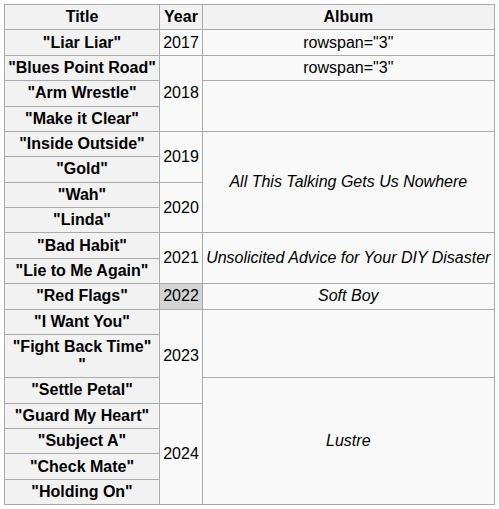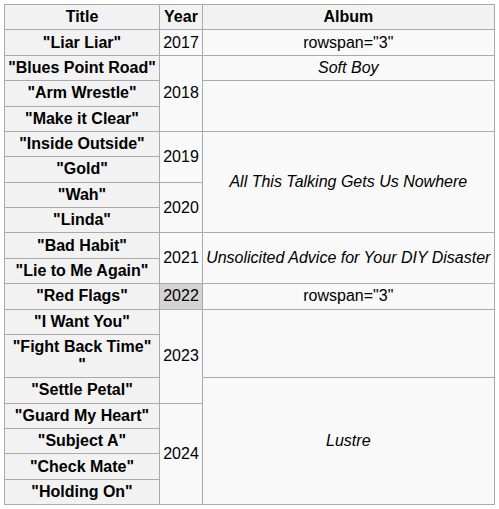"Blues Point Road" | Album: rowspan="3" -> Soft Boy
"Red Flags" | Album: Soft Boy -> rowspan="3"
